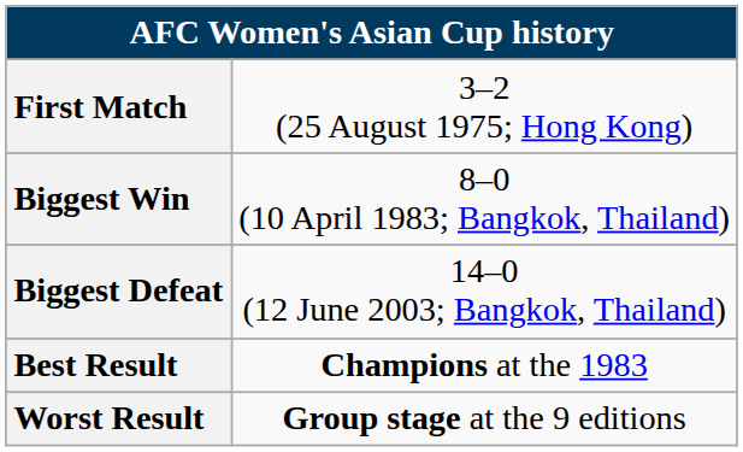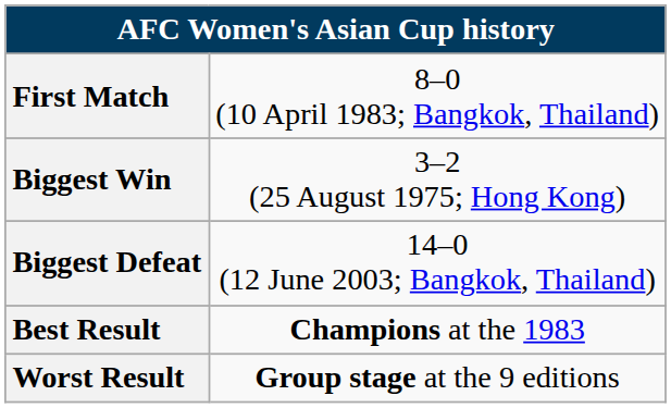First Match | column 2: 3–2 (25 August 1975; Hong Kong) -> 8–0 (10 April 1983; Bangkok, Thailand)
Biggest Win | column 2: 8–0 (10 April 1983; Bangkok, Thailand) -> 3–2 (25 August 1975; Hong Kong)
